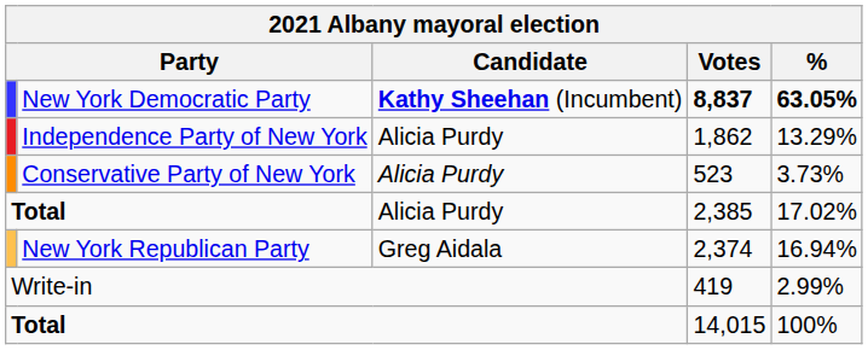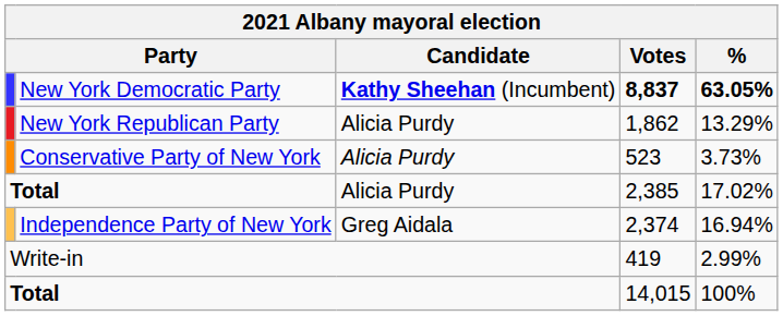1,862 | column 2: Independence Party of New York -> New York Republican Party
2,374 | column 2: New York Republican Party -> Independence Party of New York
